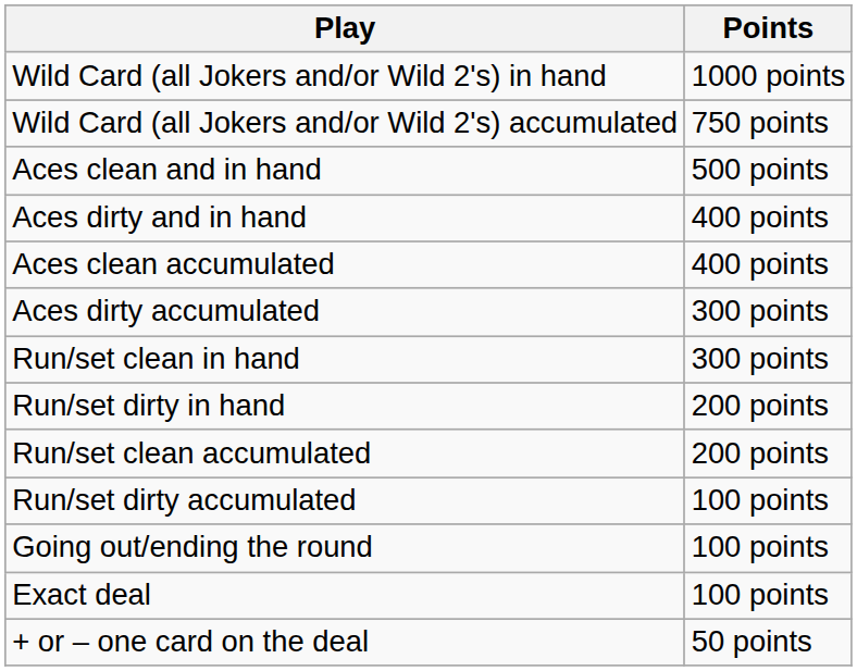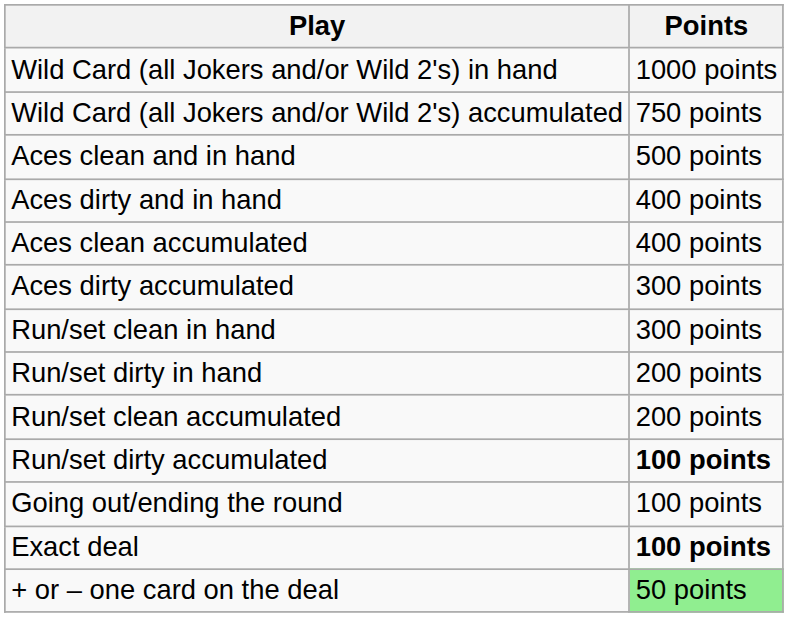Run/set dirty accumulated | Points: normal -> bold
Exact deal | Points: normal -> bold
+ or – one card on the deal | Points: no background -> lightgreen background
